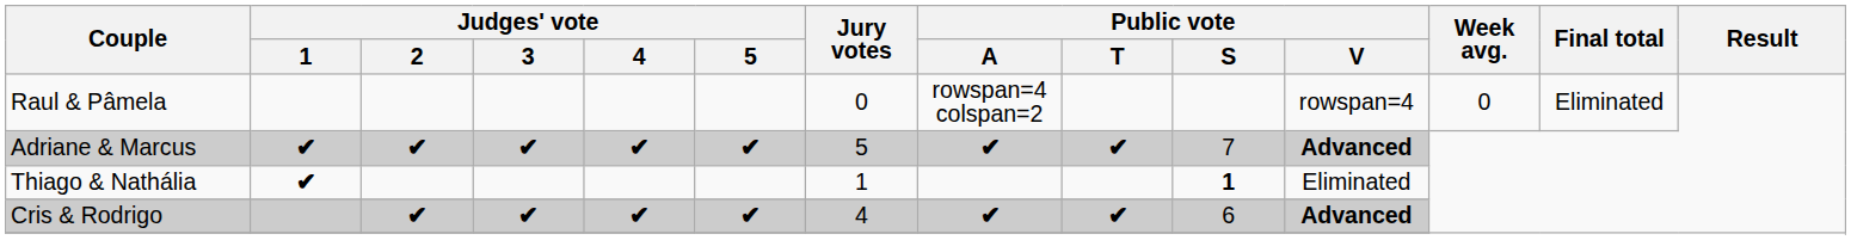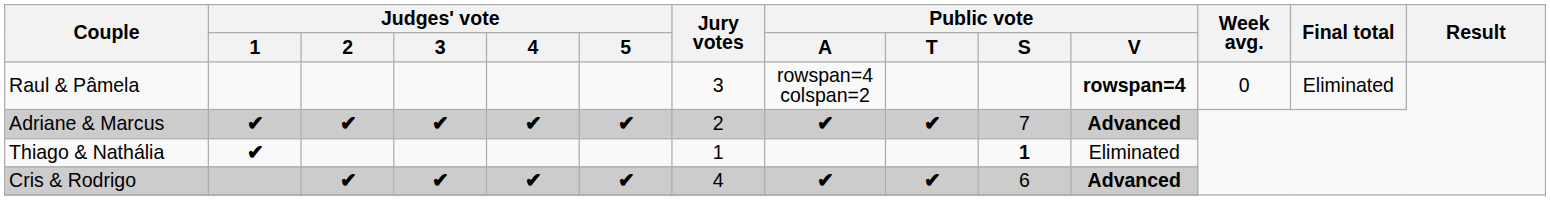Raul & Pâmela | Jury votes: 0 -> 3
Raul & Pâmela | Public vote / V: normal -> bold
Adriane & Marcus | Jury votes: 5 -> 2
